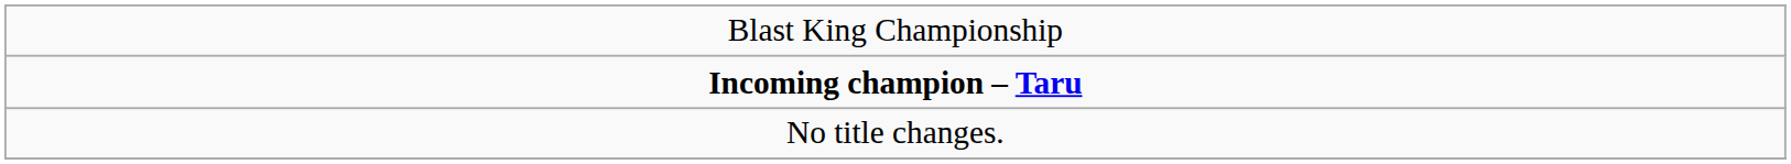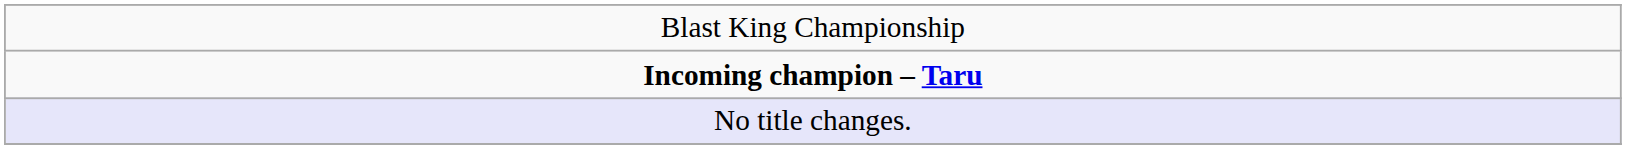No title changes. | column 1: no background -> lavender background
